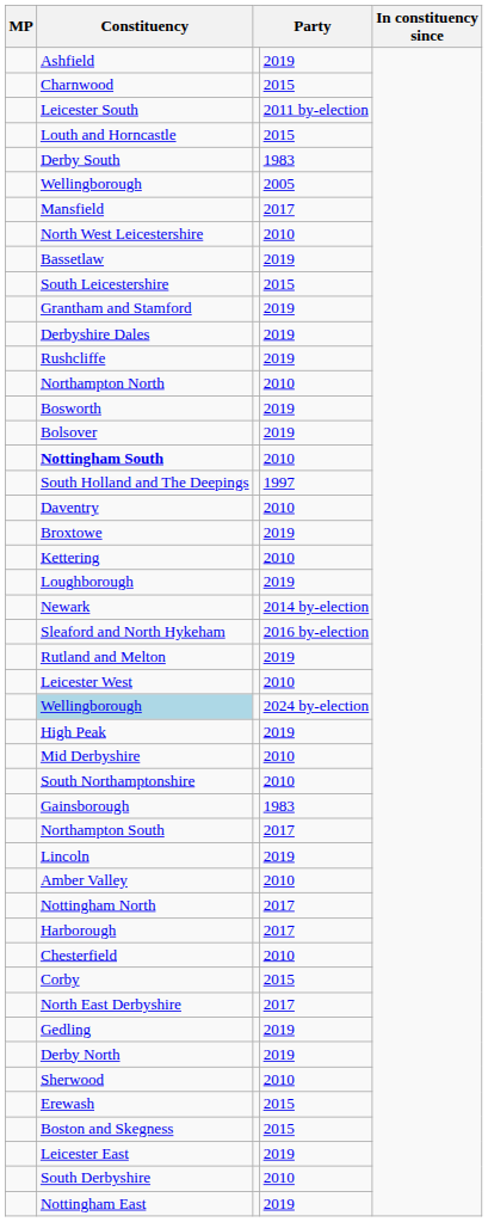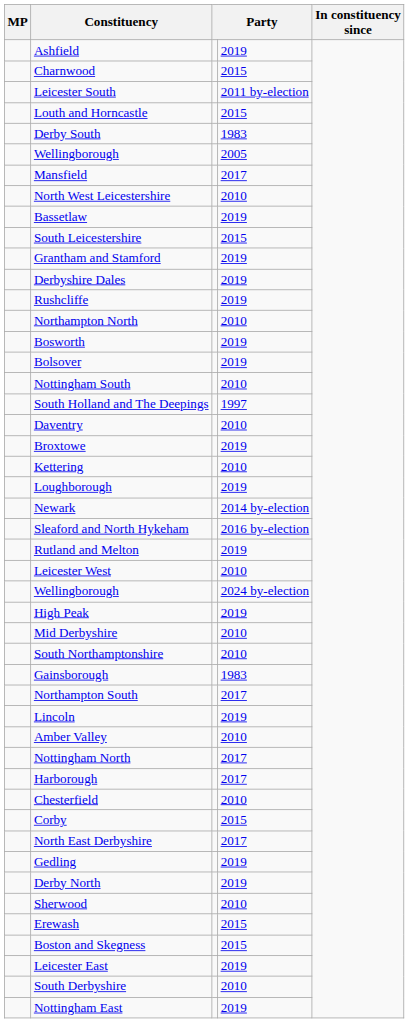Nottingham South | Constituency: bold -> normal
Wellingborough / 2024 by-election | Constituency: lightblue background -> no background
